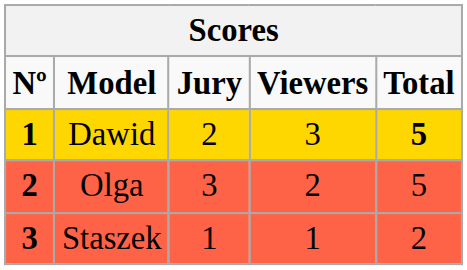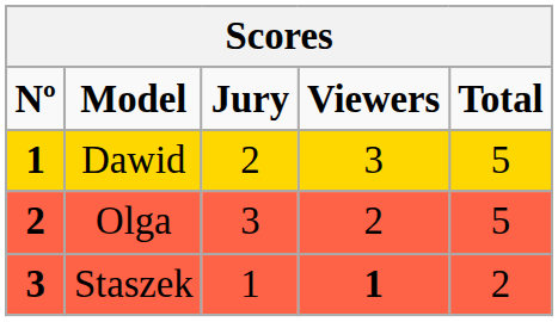Dawid | Total: bold -> normal
Staszek | Viewers: normal -> bold
